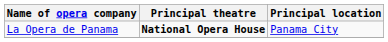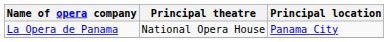La Opera de Panama | Principal theatre: bold -> normal
